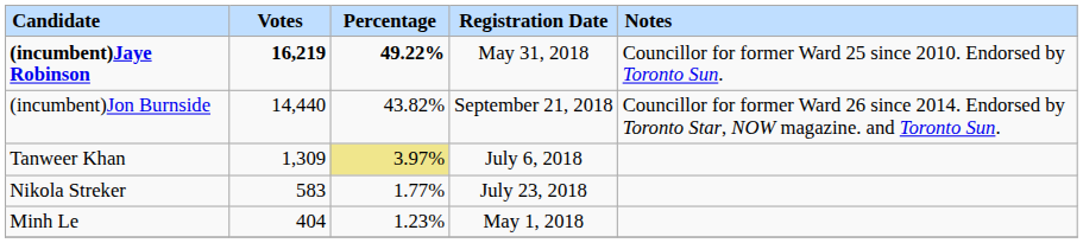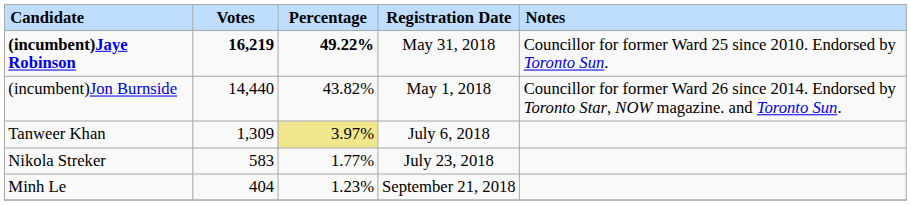(incumbent)Jon Burnside | Registration Date: September 21, 2018 -> May 1, 2018
Minh Le | Registration Date: May 1, 2018 -> September 21, 2018
